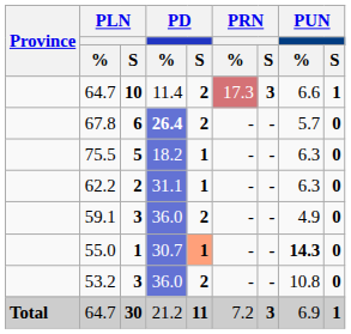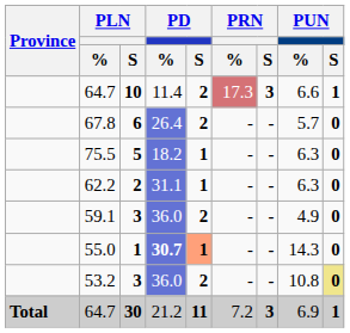67.8 | PD / %: bold -> normal
55.0 | PD / %: normal -> bold
55.0 | PUN / %: bold -> normal
53.2 | PUN / S: no background -> khaki background
